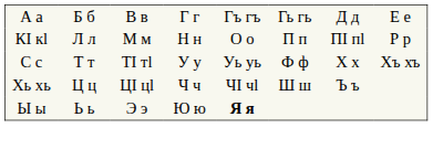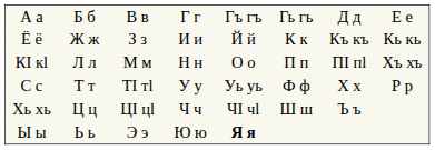+ row: Ё ё | Ж ж | З з | И и | Й й | К к | Къ къ | Кь кь
КI кl | column 8: Р р -> Хъ хъ
С с | column 8: Хъ хъ -> Р р
